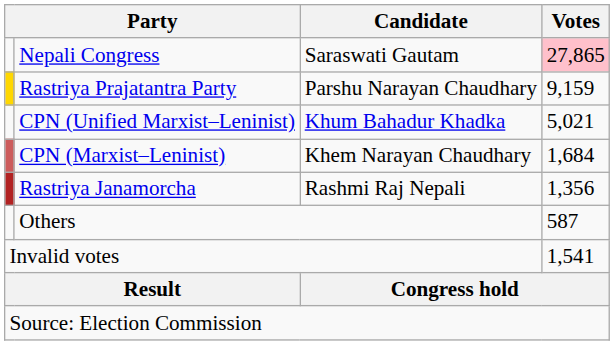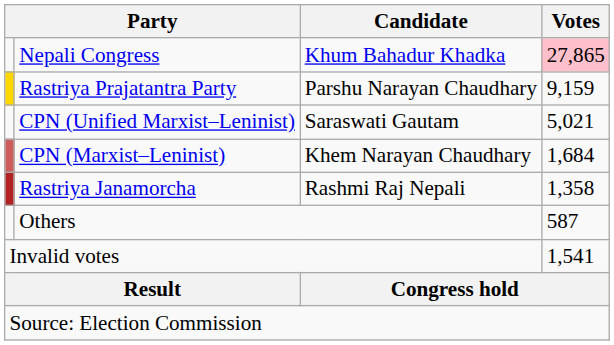Nepali Congress | Candidate: Saraswati Gautam -> Khum Bahadur Khadka
CPN (Unified Marxist–Leninist) | Candidate: Khum Bahadur Khadka -> Saraswati Gautam
Rastriya Janamorcha | Votes: 1,356 -> 1,358
